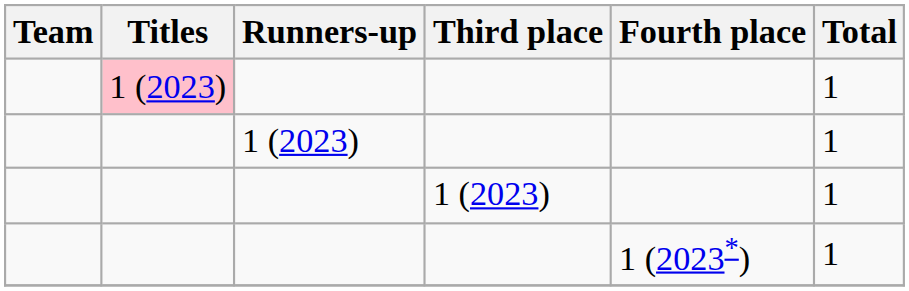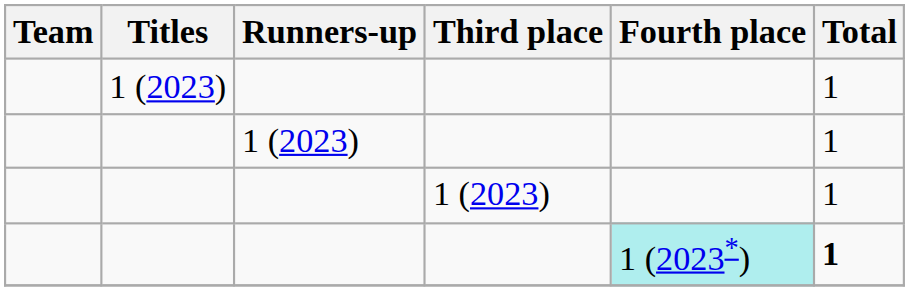row 2 | Titles: pink background -> no background
row 5 | Fourth place: no background -> paleturquoise background
row 5 | Total: normal -> bold
